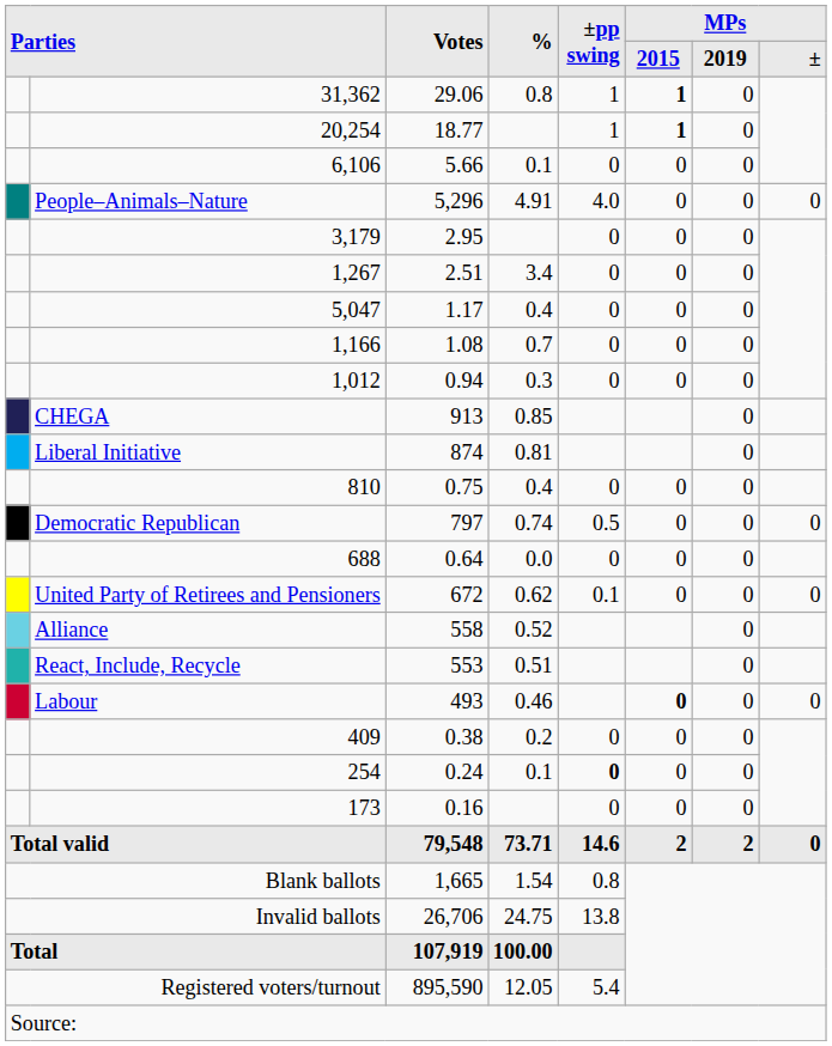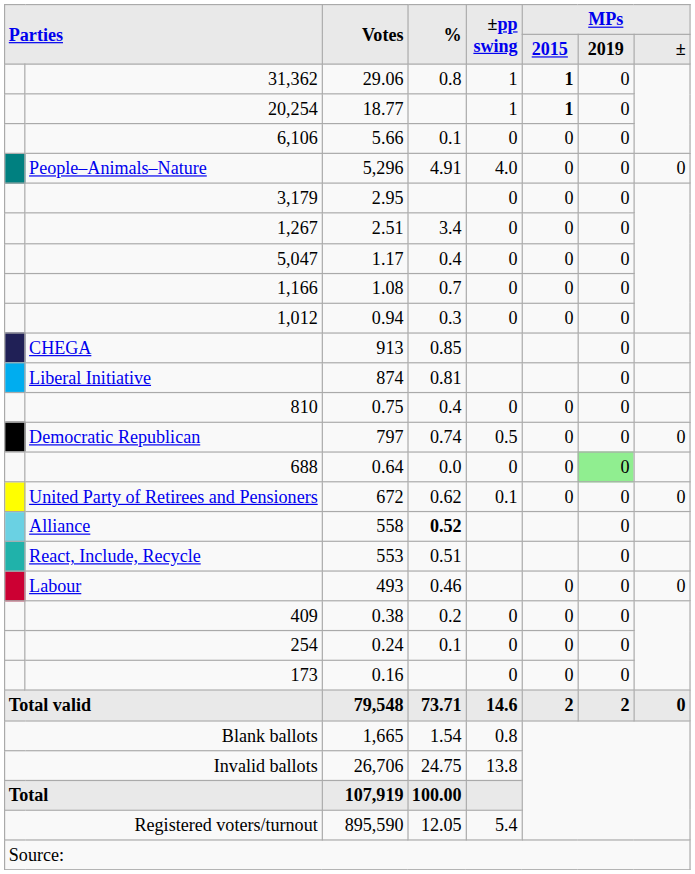688 | MPs / 2019: no background -> lightgreen background
Alliance | %: normal -> bold
Labour | MPs / 2015: bold -> normal
254 | ±pp swing: bold -> normal
